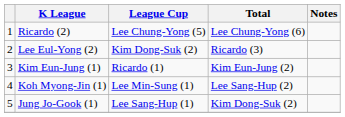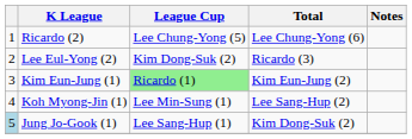Kim Eun-Jung (1) | League Cup: no background -> lightgreen background
Jung Jo-Gook (1) | column 1: no background -> lightblue background
